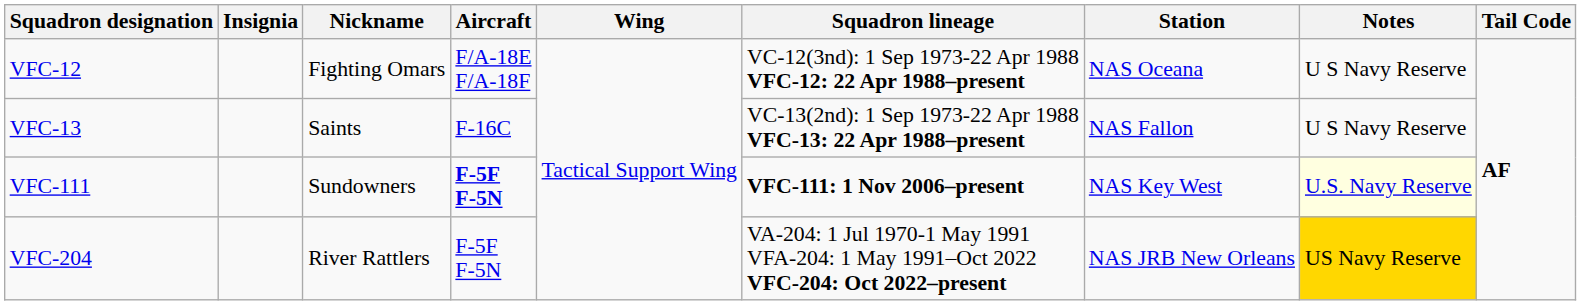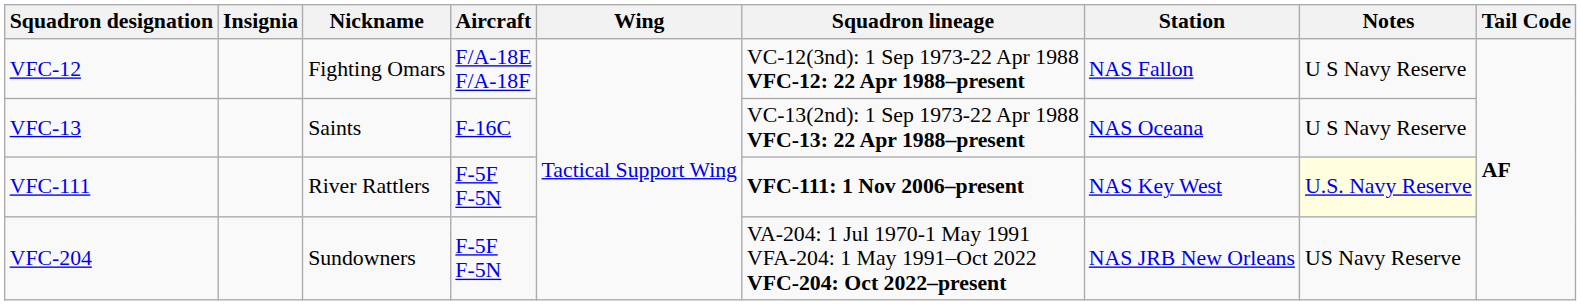VFC-12 | Station: NAS Oceana -> NAS Fallon
VFC-13 | Station: NAS Fallon -> NAS Oceana
VFC-111 | Nickname: Sundowners -> River Rattlers
VFC-111 | Aircraft: bold -> normal
VFC-204 | Nickname: River Rattlers -> Sundowners
VFC-204 | Notes: gold background -> no background
